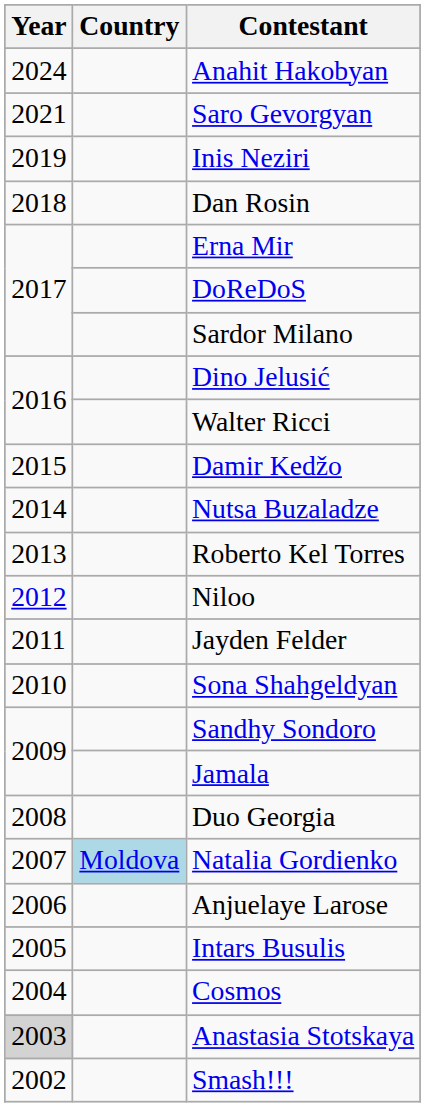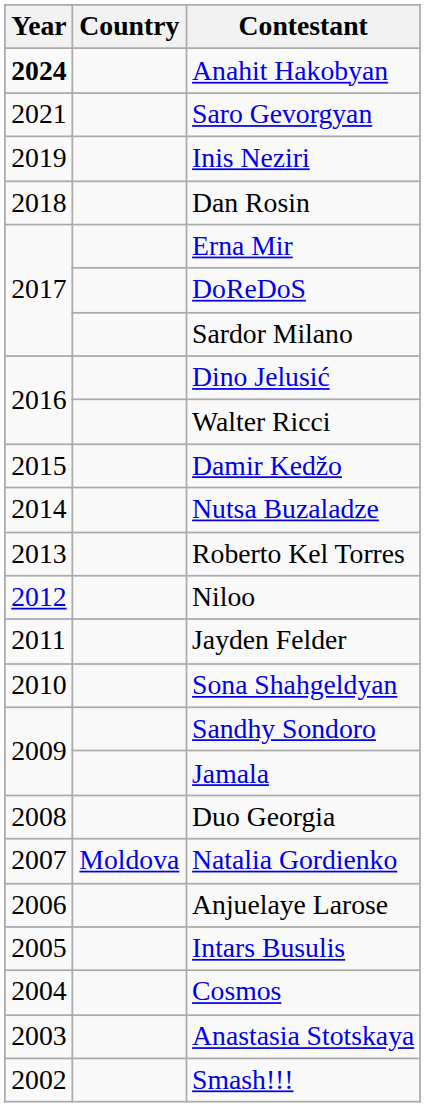Anahit Hakobyan | Year: normal -> bold
Natalia Gordienko | Country: lightblue background -> no background
Anastasia Stotskaya | Year: lightgrey background -> no background
